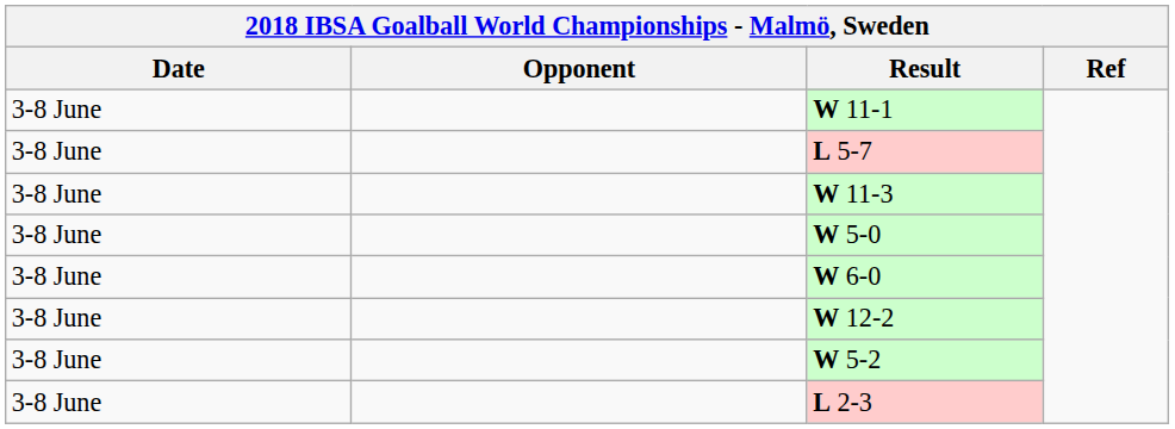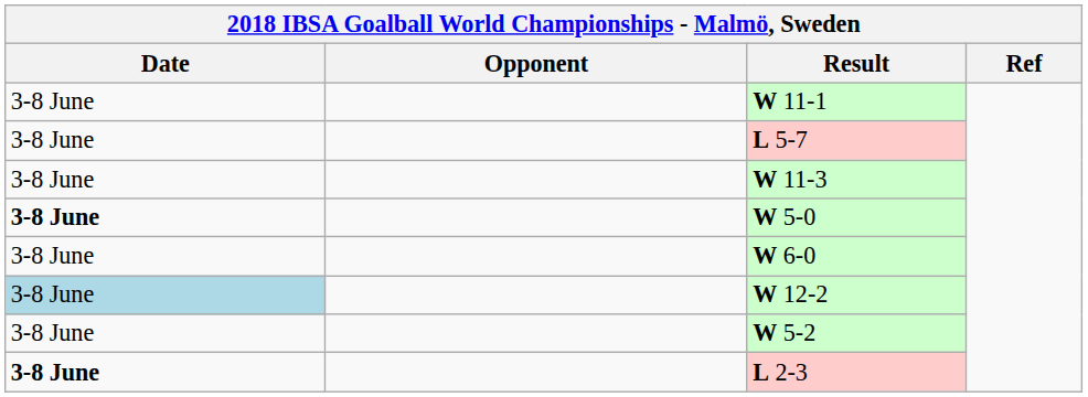W 5-0 | Date: normal -> bold
W 12-2 | Date: no background -> lightblue background
L 2-3 | Date: normal -> bold
